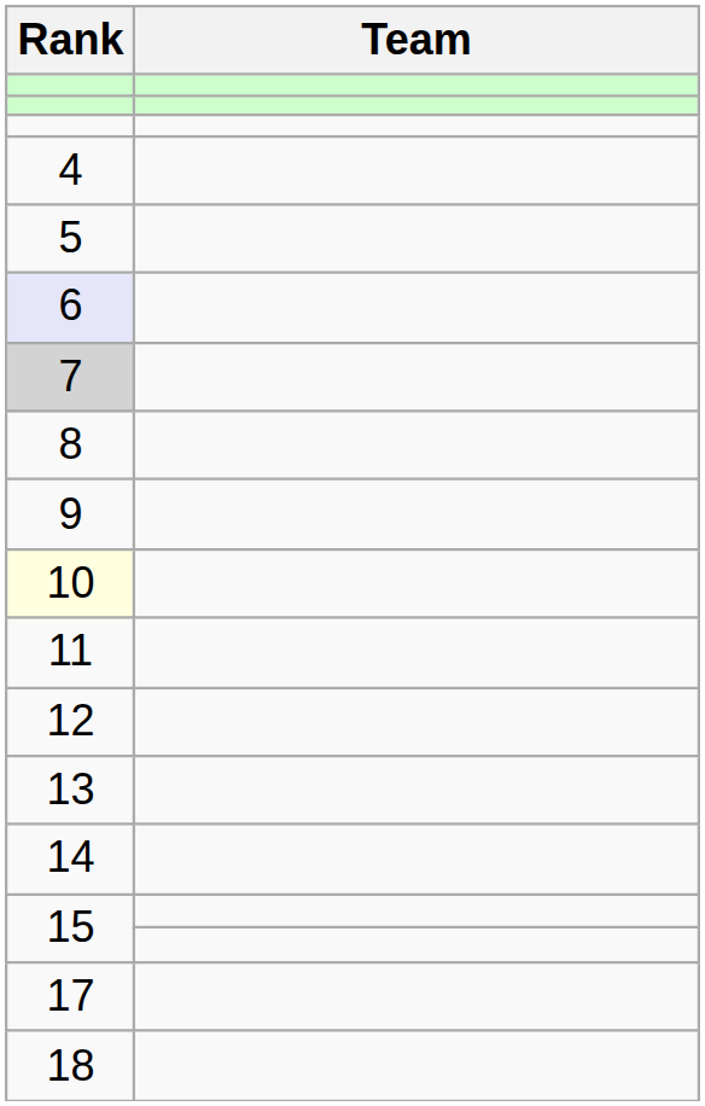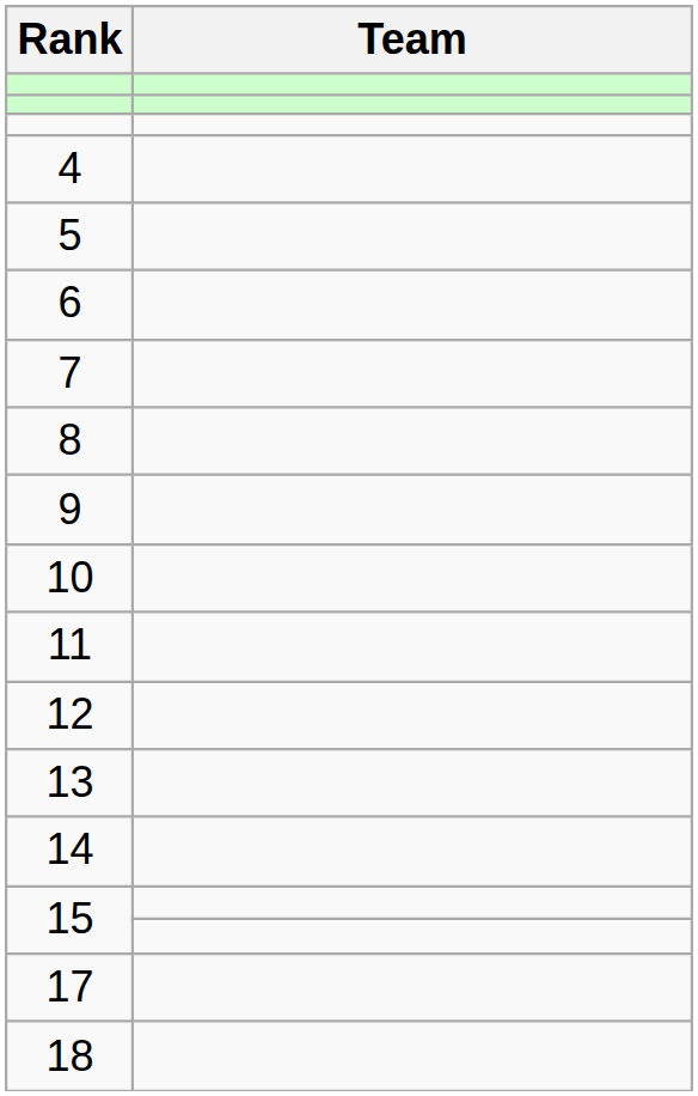row 7 | Rank: lavender background -> no background
row 8 | Rank: lightgrey background -> no background
row 11 | Rank: lightyellow background -> no background
